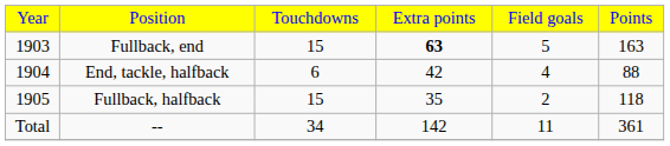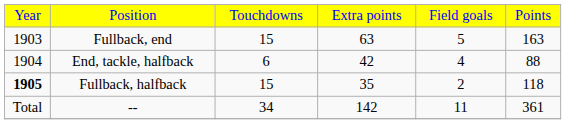Fullback, end | column 4: bold -> normal
Fullback, halfback | column 1: normal -> bold
